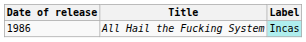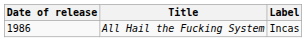row 2 | Label: paleturquoise background -> no background
